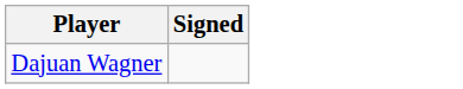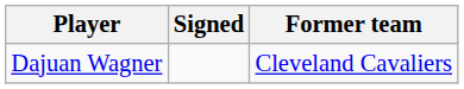+ column: Former team | Cleveland Cavaliers
